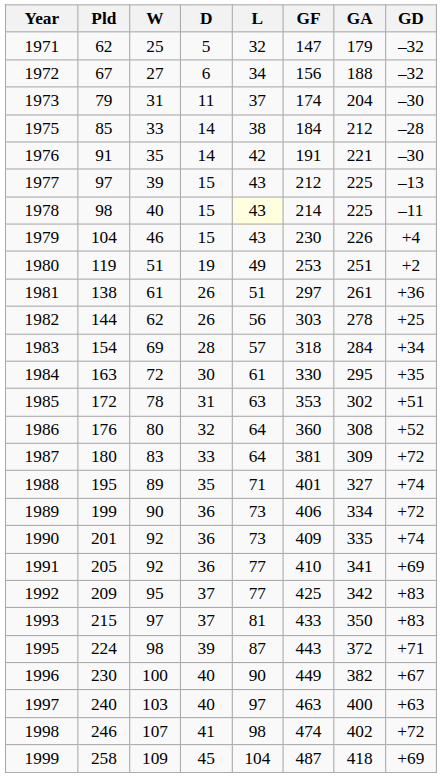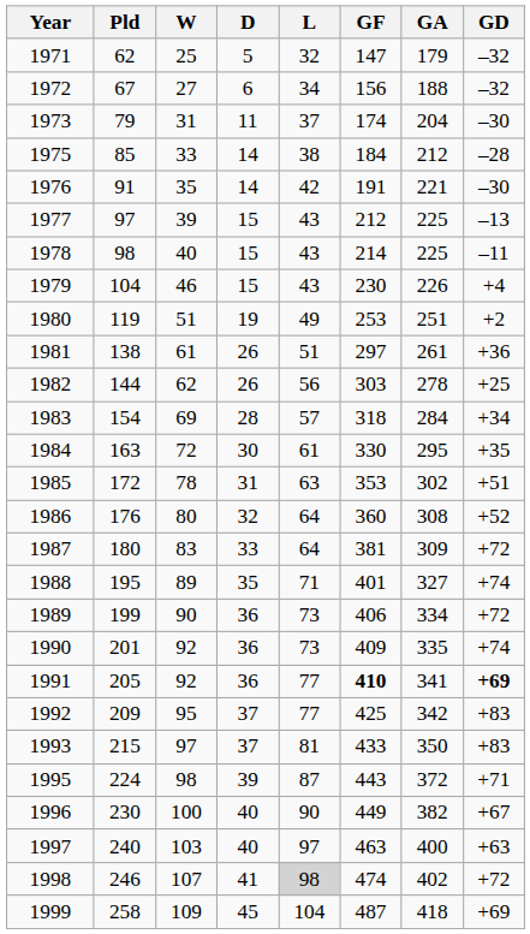1978 | L: lightyellow background -> no background
1991 | GF: normal -> bold
1991 | GD: normal -> bold
1998 | L: no background -> lightgrey background
